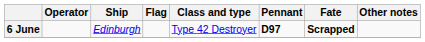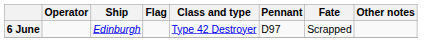6 June | Pennant: bold -> normal
6 June | Fate: bold -> normal
